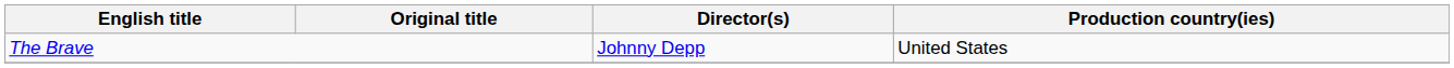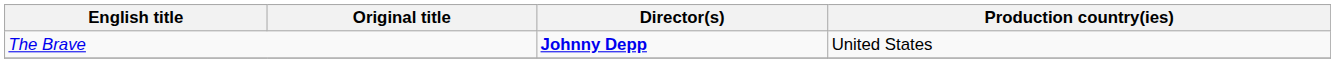The Brave | Director(s): normal -> bold
